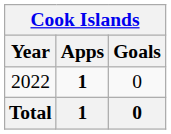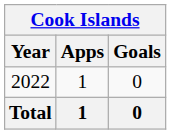2022 | Apps: bold -> normal
